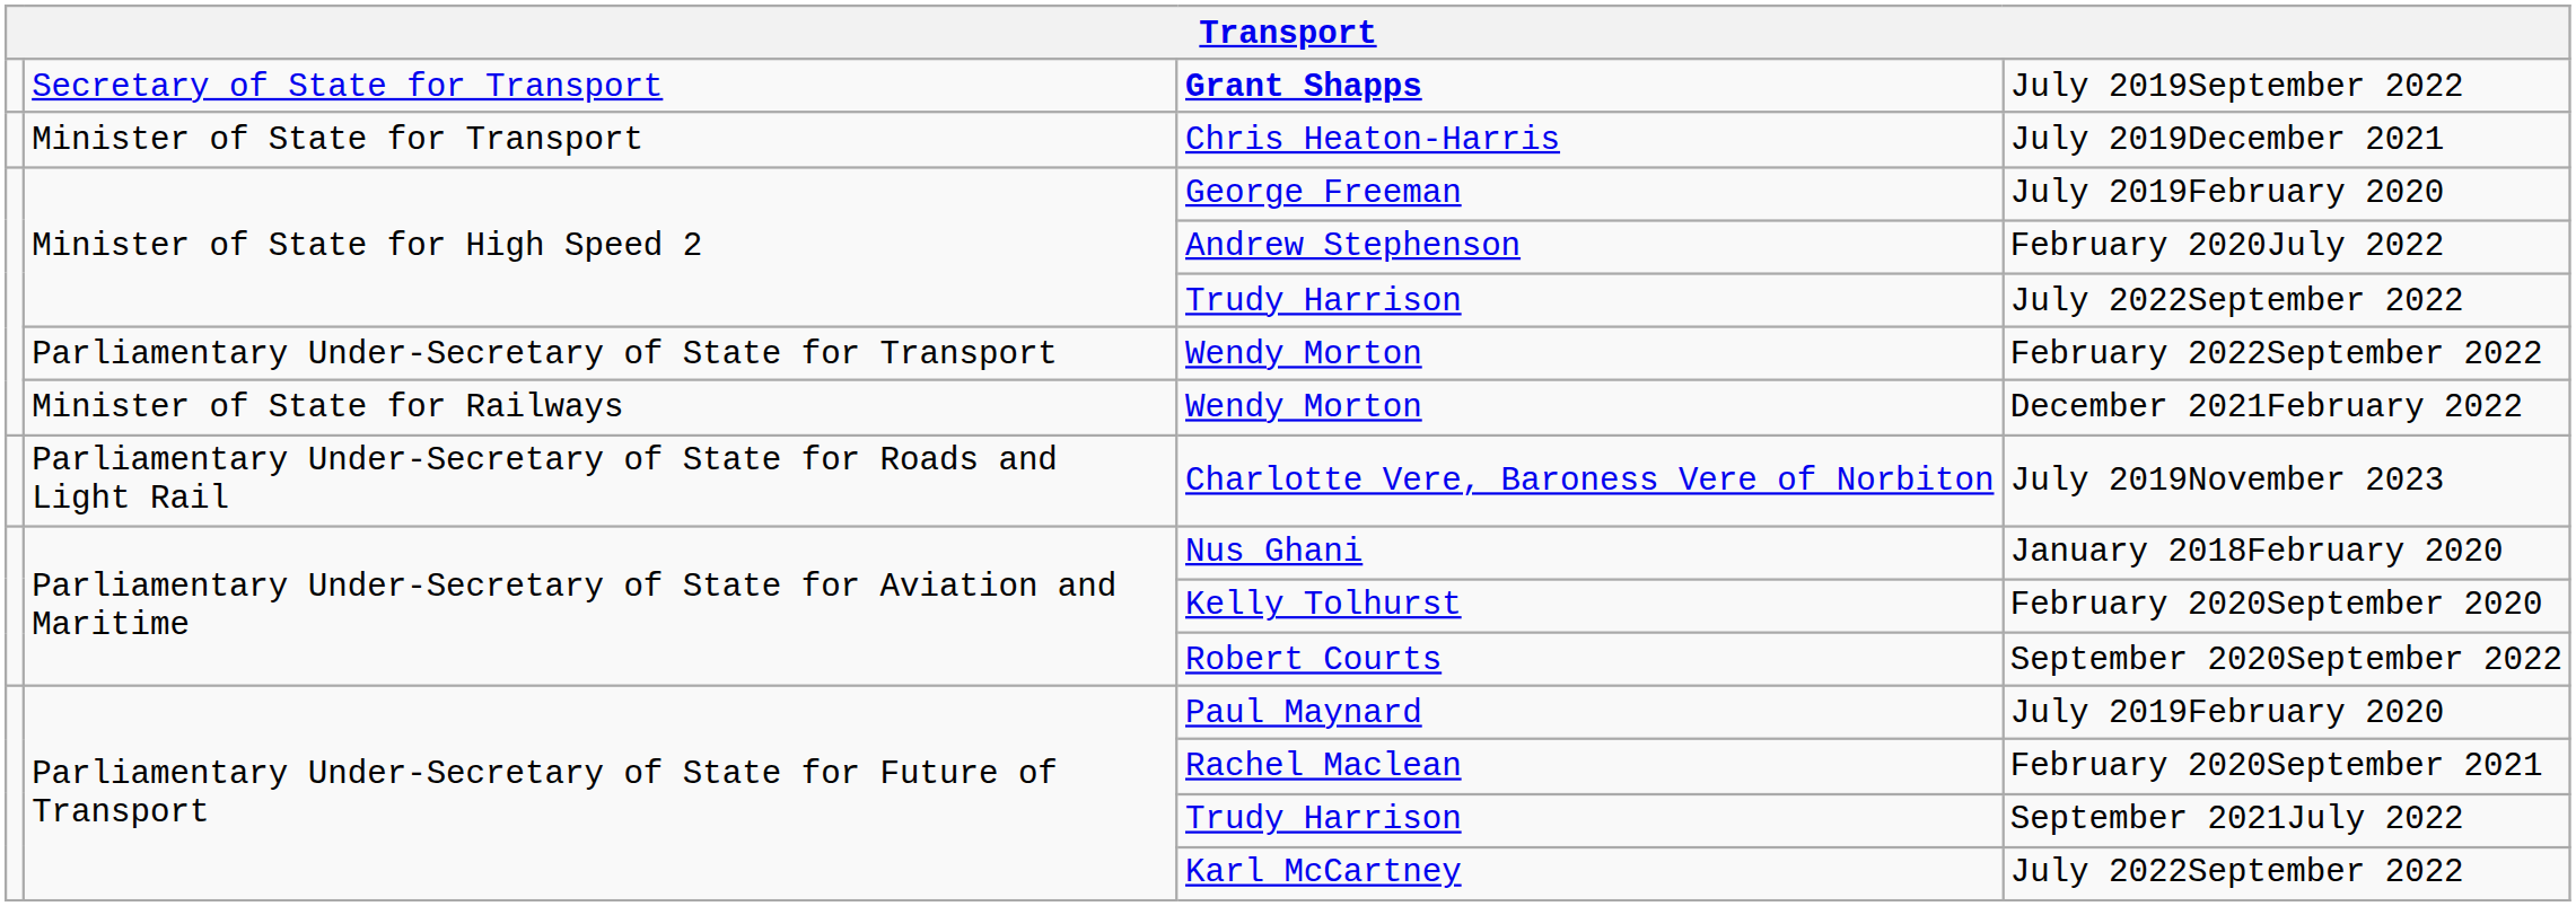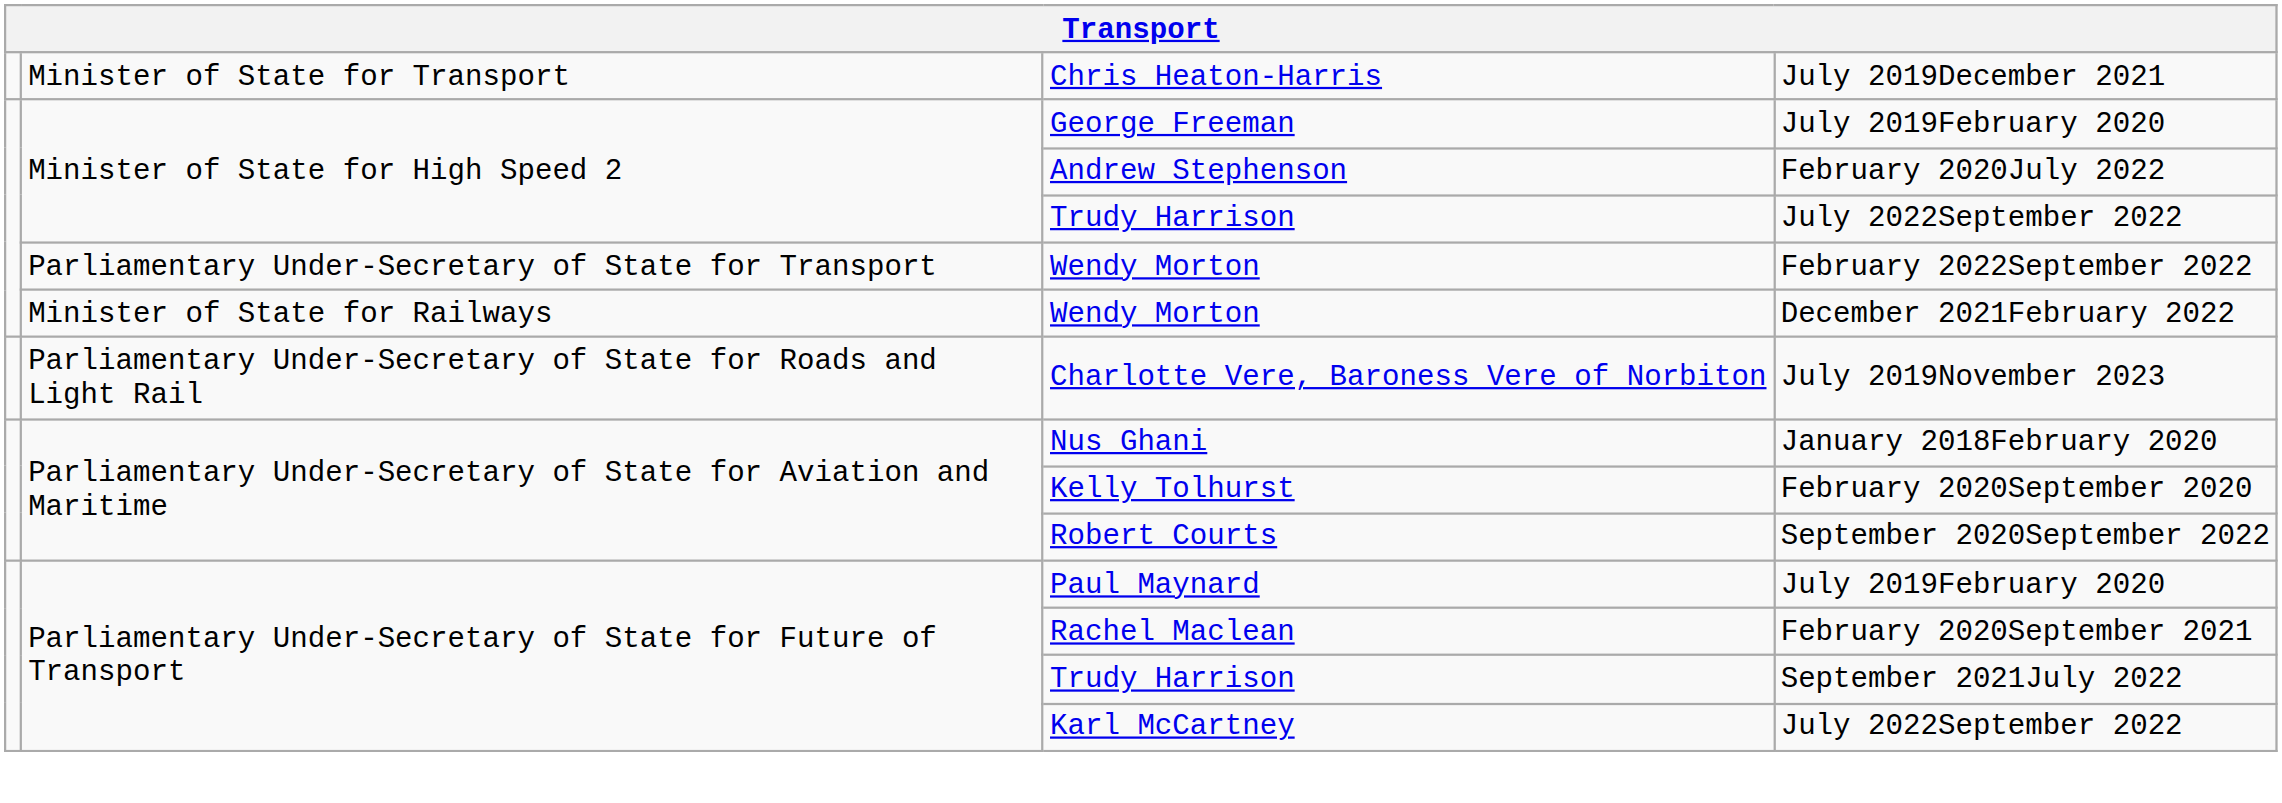- row: Secretary of State for Transport | Grant Shapps | July 2019September 2022
